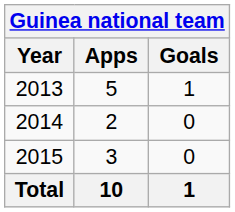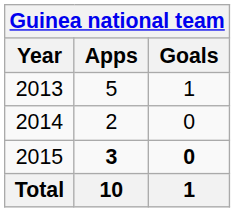2015 | Apps: normal -> bold
2015 | Goals: normal -> bold
